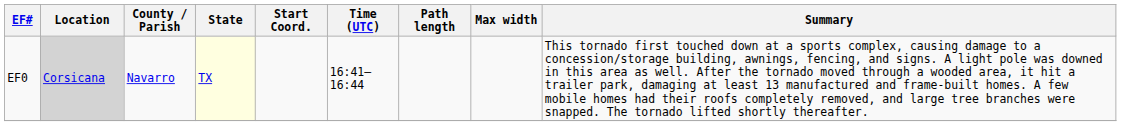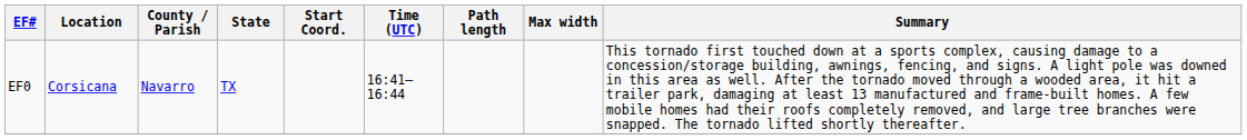EF0 | Location: lightgrey background -> no background
EF0 | State: lightyellow background -> no background
